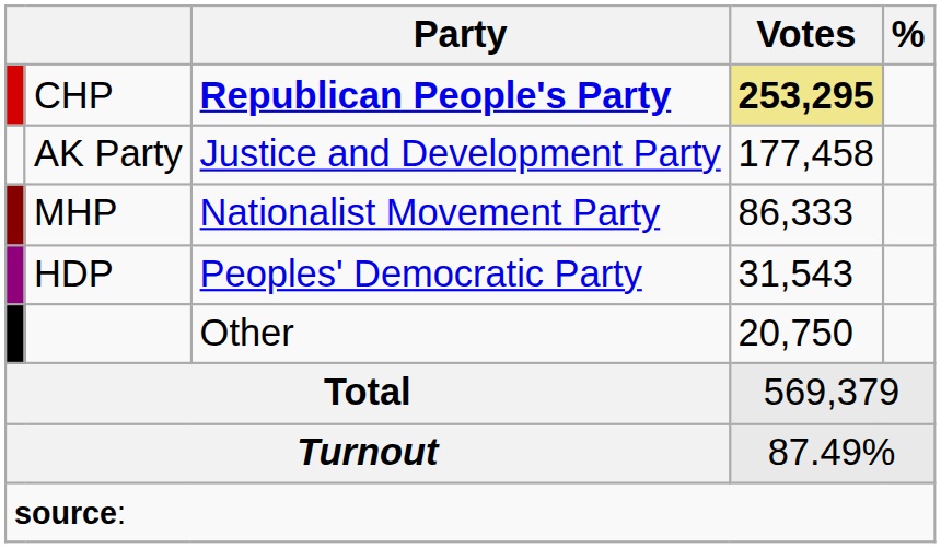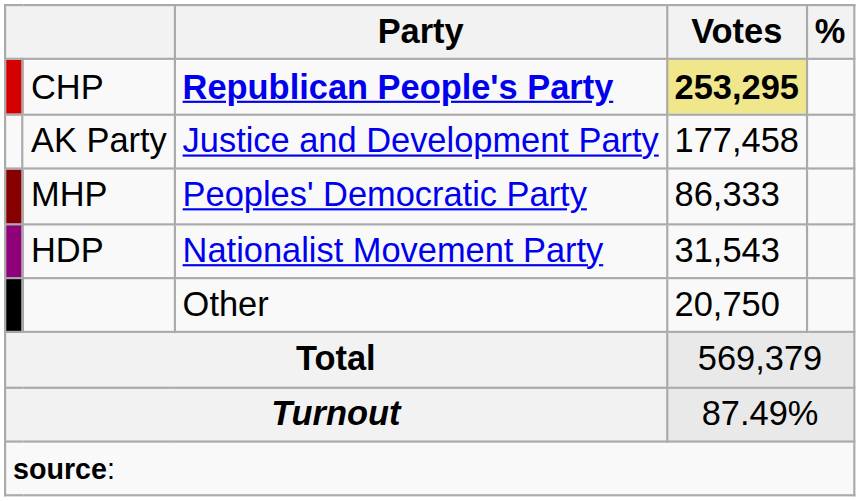MHP | Party: Nationalist Movement Party -> Peoples' Democratic Party
HDP | Party: Peoples' Democratic Party -> Nationalist Movement Party
